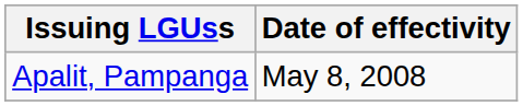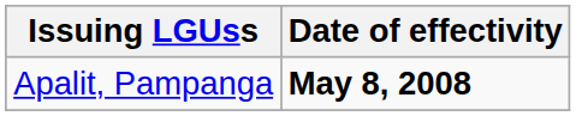Apalit, Pampanga | Date of effectivity: normal -> bold
